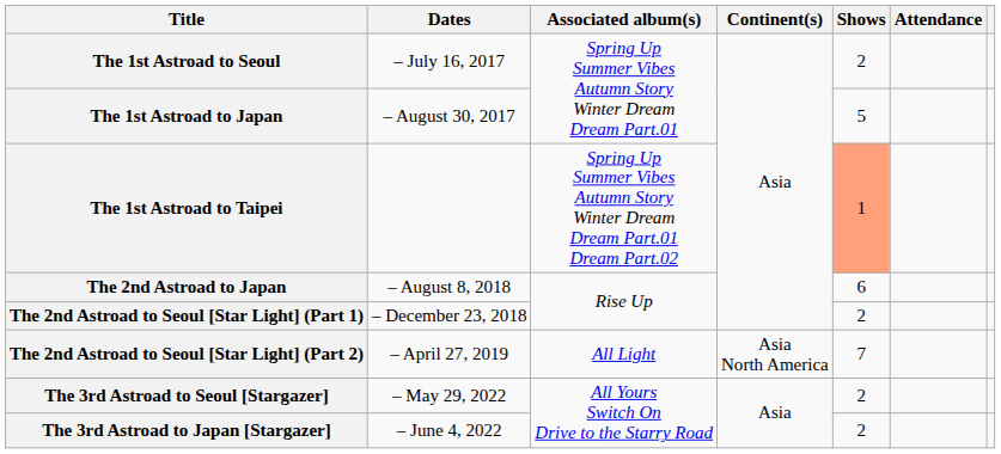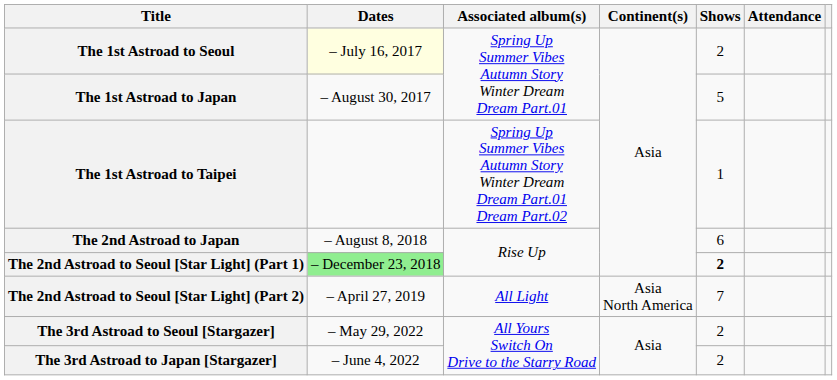The 1st Astroad to Seoul | Dates: no background -> lightyellow background
The 1st Astroad to Taipei | Shows: lightsalmon background -> no background
The 2nd Astroad to Seoul [Star Light] (Part 1) | Dates: no background -> lightgreen background
The 2nd Astroad to Seoul [Star Light] (Part 1) | Shows: normal -> bold
